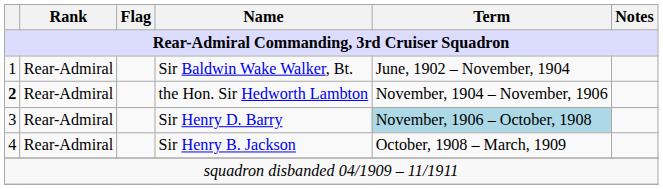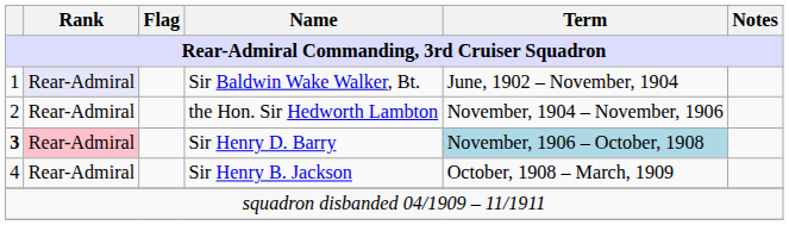Sir Baldwin Wake Walker, Bt. | Rank: no background -> lavender background
the Hon. Sir Hedworth Lambton | column 1: bold -> normal
Sir Henry D. Barry | column 1: normal -> bold
Sir Henry D. Barry | Rank: no background -> pink background
